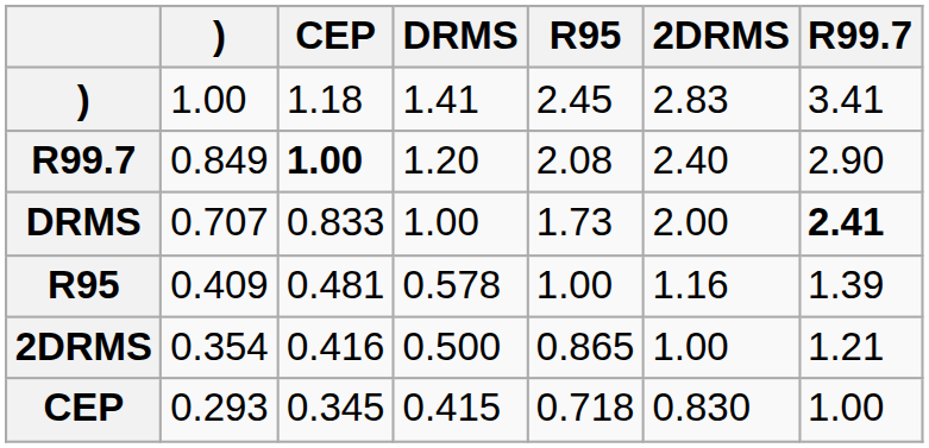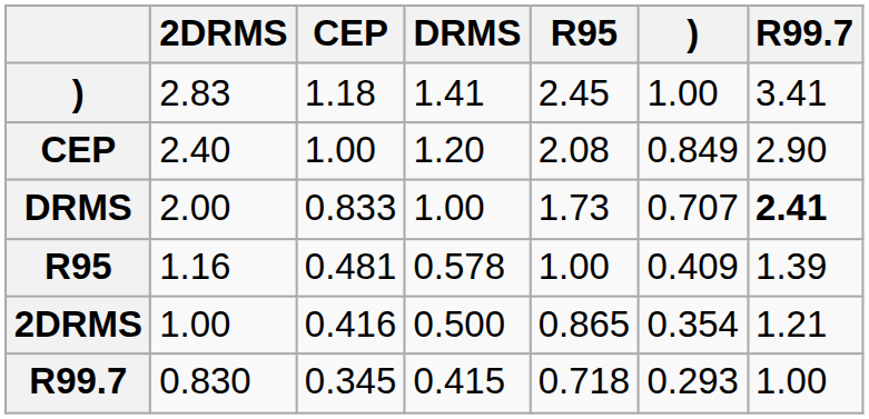columns swapped: ) <-> 2DRMS
row 3 | column 1: R99.7 -> CEP
row 3 | CEP: bold -> normal
row 7 | column 1: CEP -> R99.7
